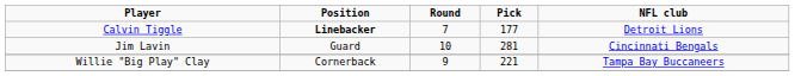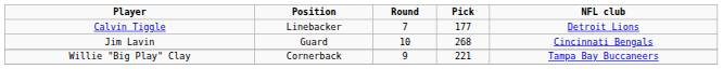Calvin Tiggle | Position: bold -> normal
Jim Lavin | Pick: 281 -> 268
